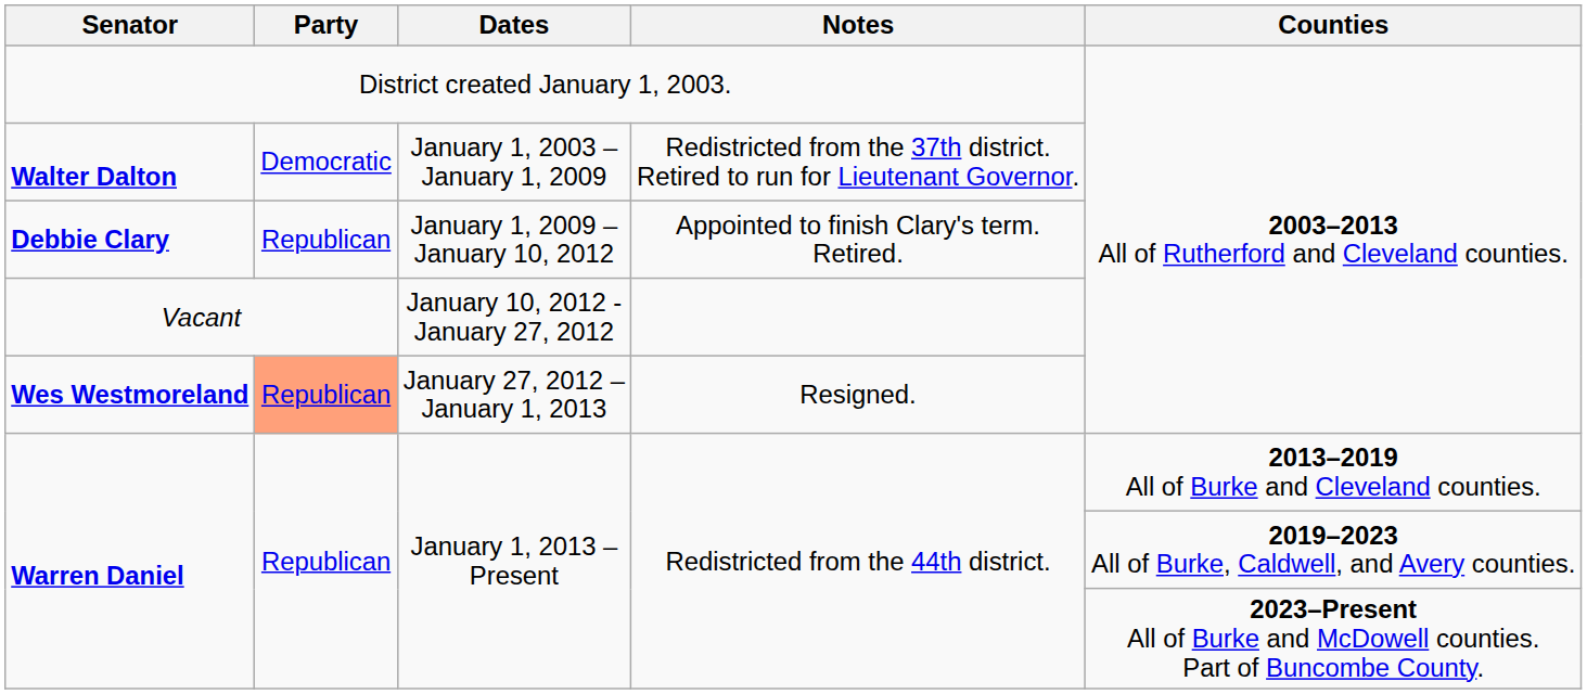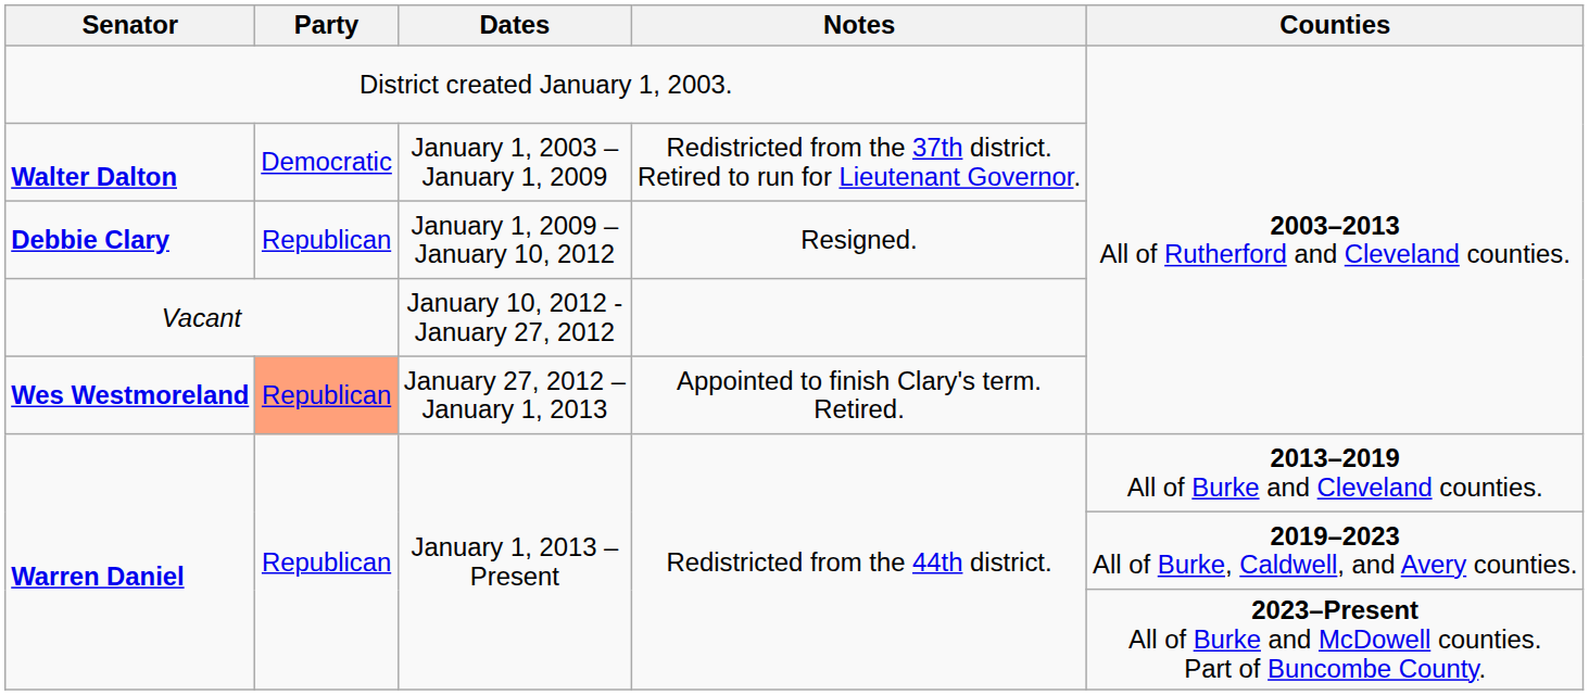Debbie Clary | Notes: Appointed to finish Clary's term. Retired. -> Resigned.
Wes Westmoreland | Notes: Resigned. -> Appointed to finish Clary's term. Retired.
